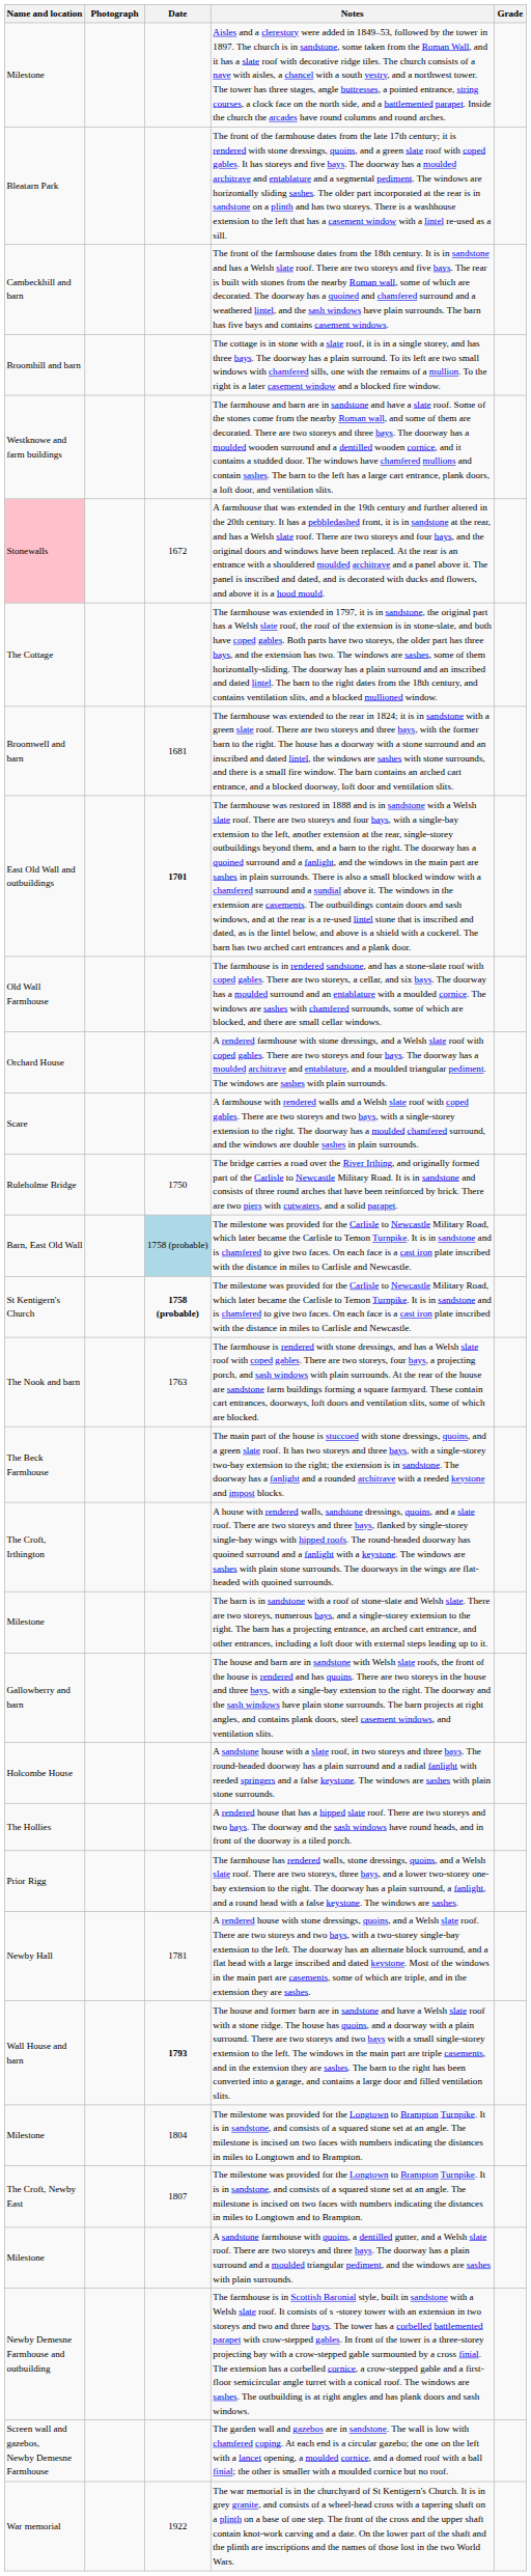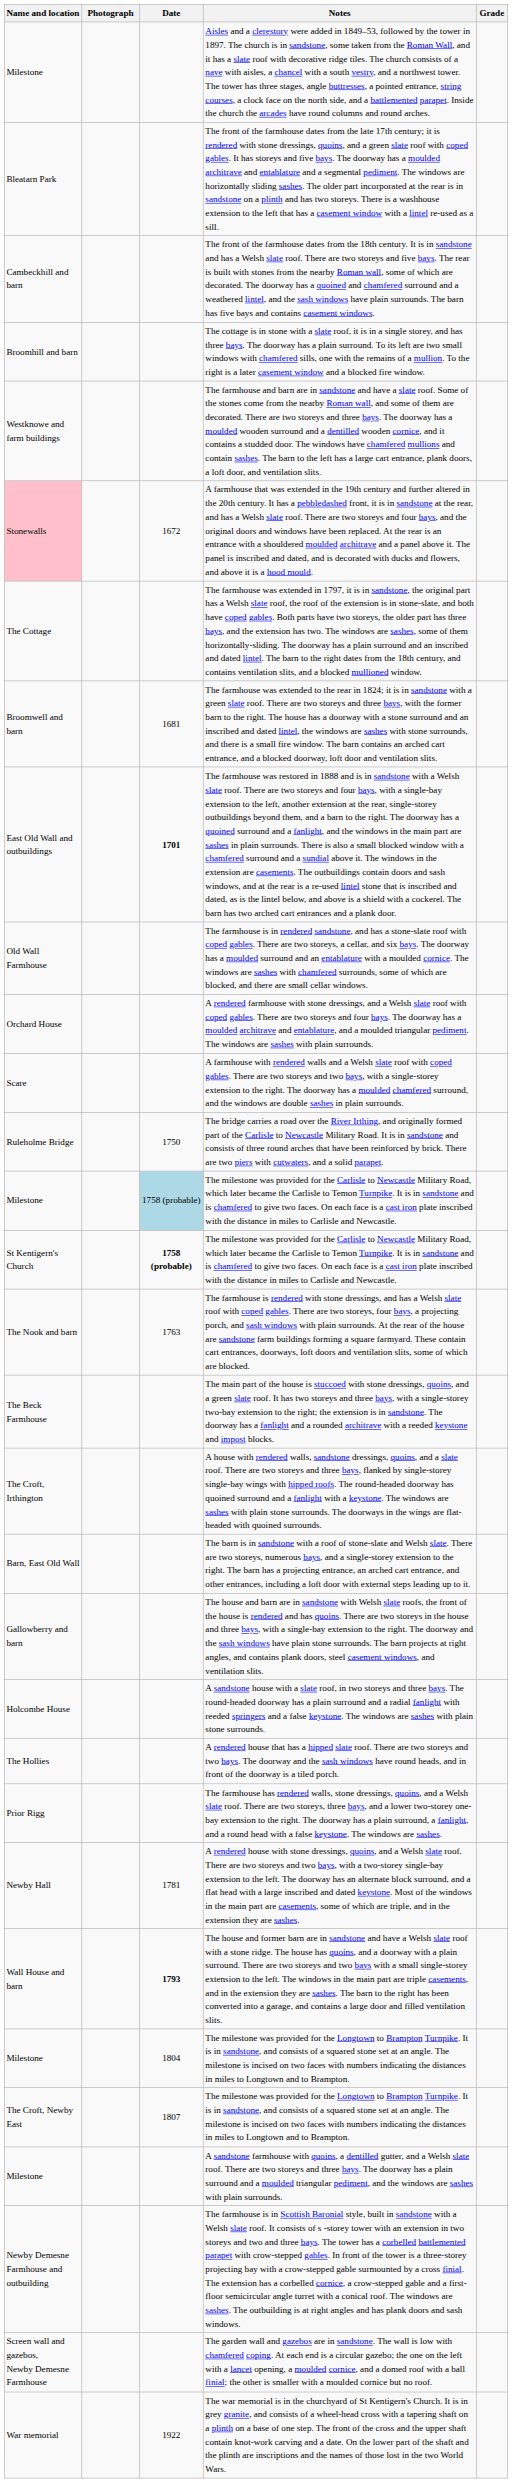row 15 | Name and location: Barn, East Old Wall -> Milestone
row 20 | Name and location: Milestone -> Barn, East Old Wall
